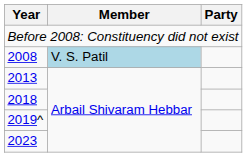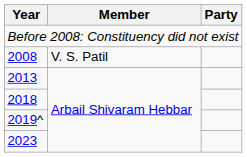2008 | Member: lightblue background -> no background
